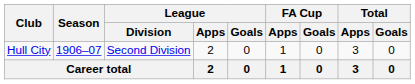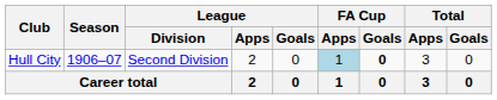Hull City | FA Cup / Apps: no background -> lightblue background
Hull City | FA Cup / Goals: normal -> bold
